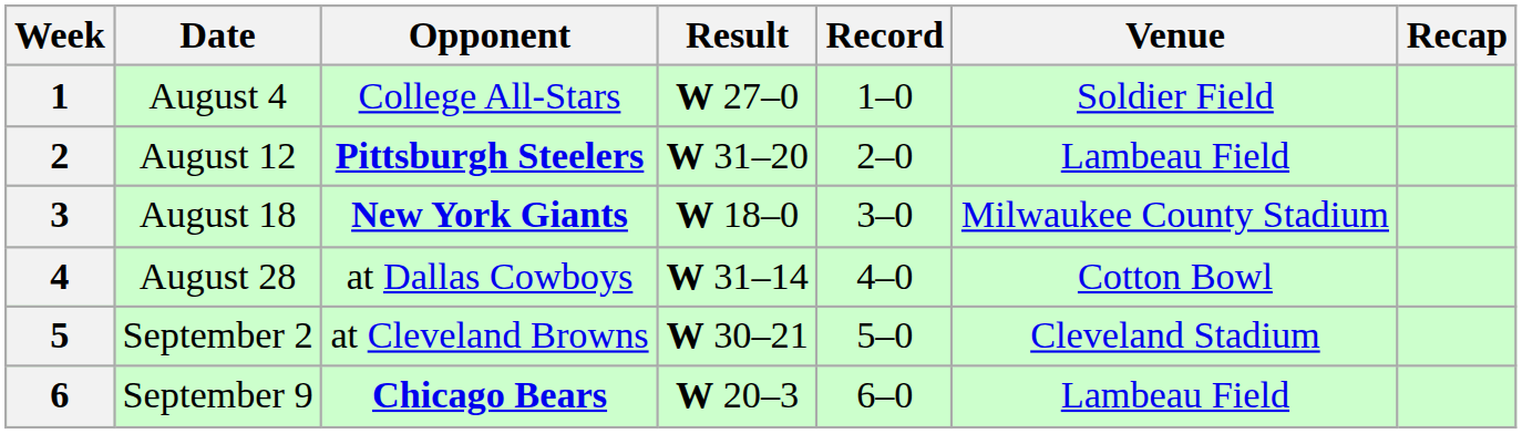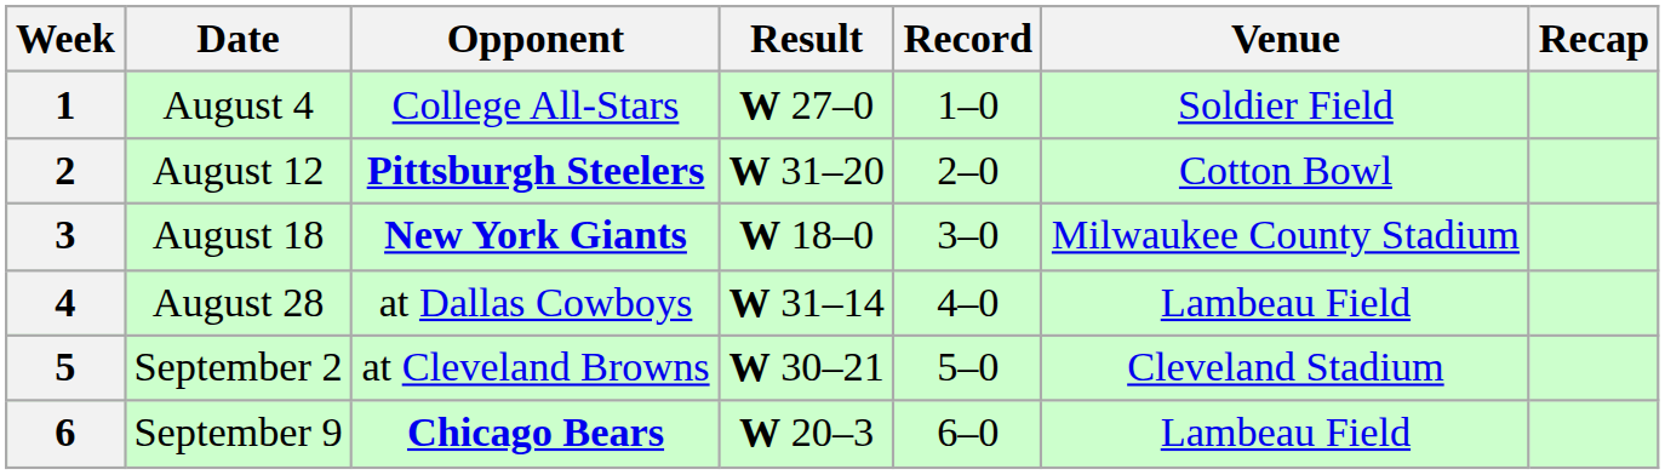2 | Venue: Lambeau Field -> Cotton Bowl
4 | Venue: Cotton Bowl -> Lambeau Field
